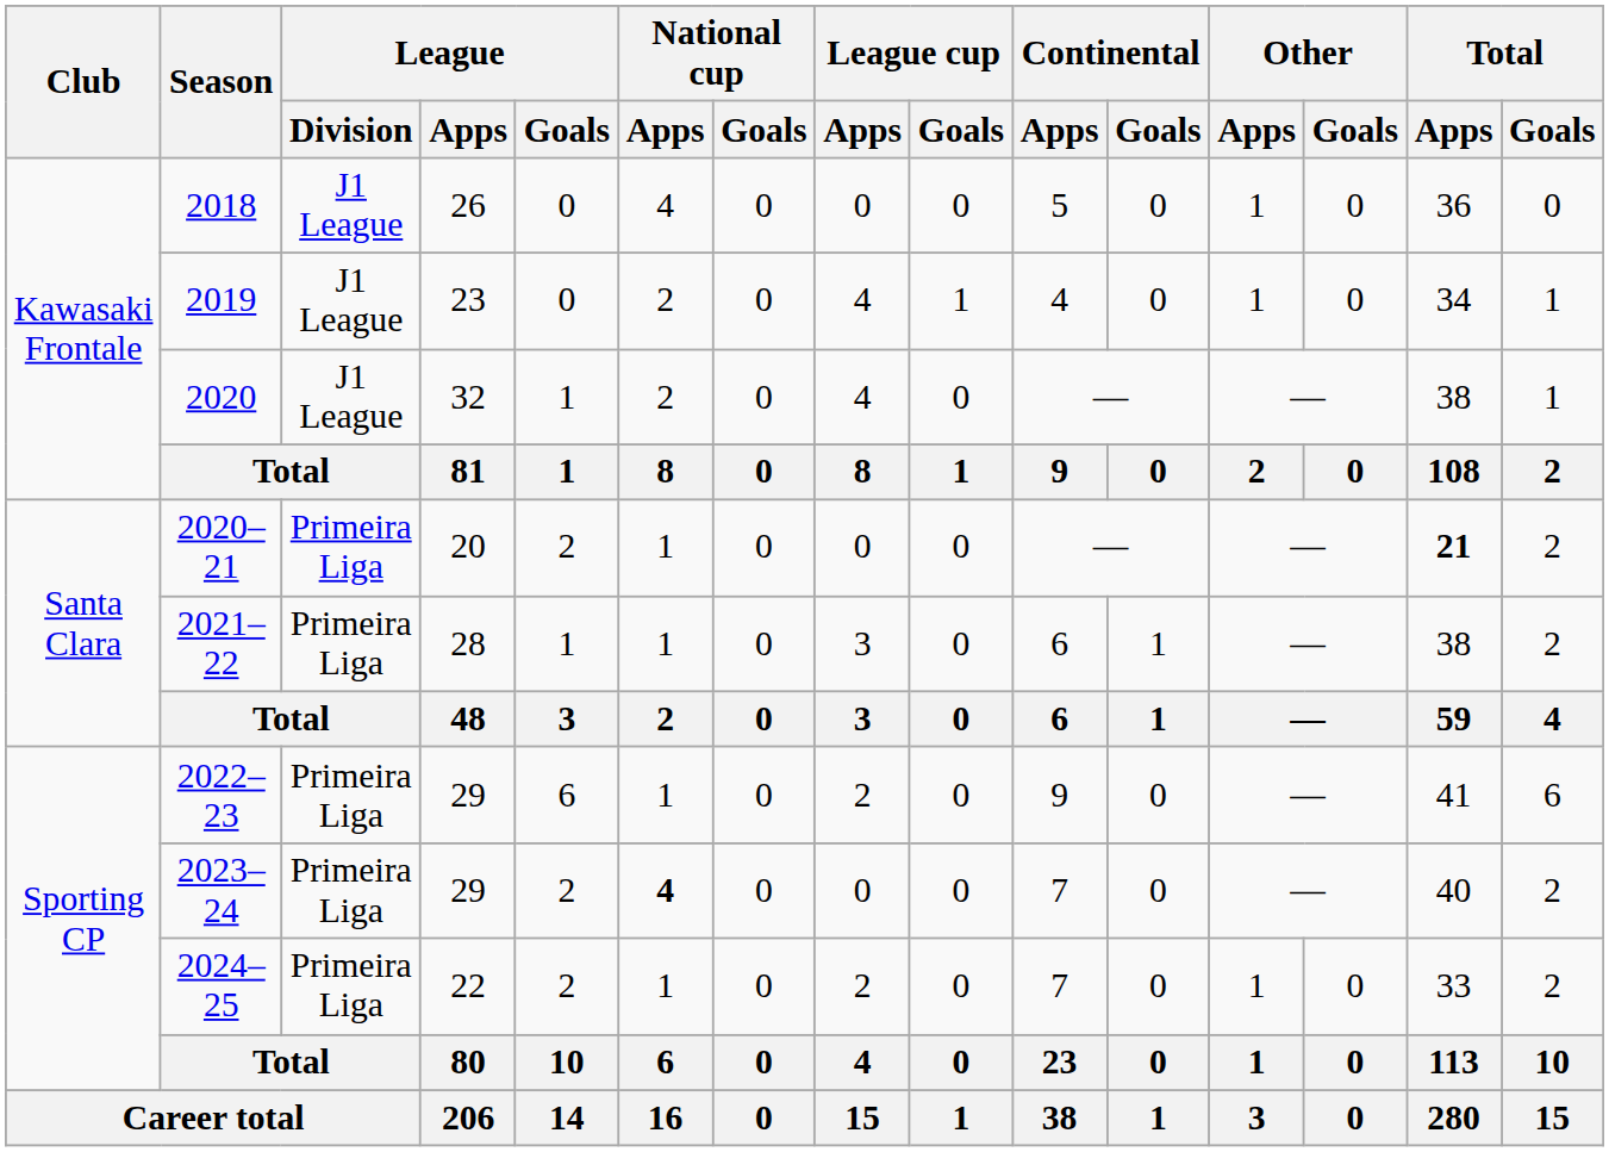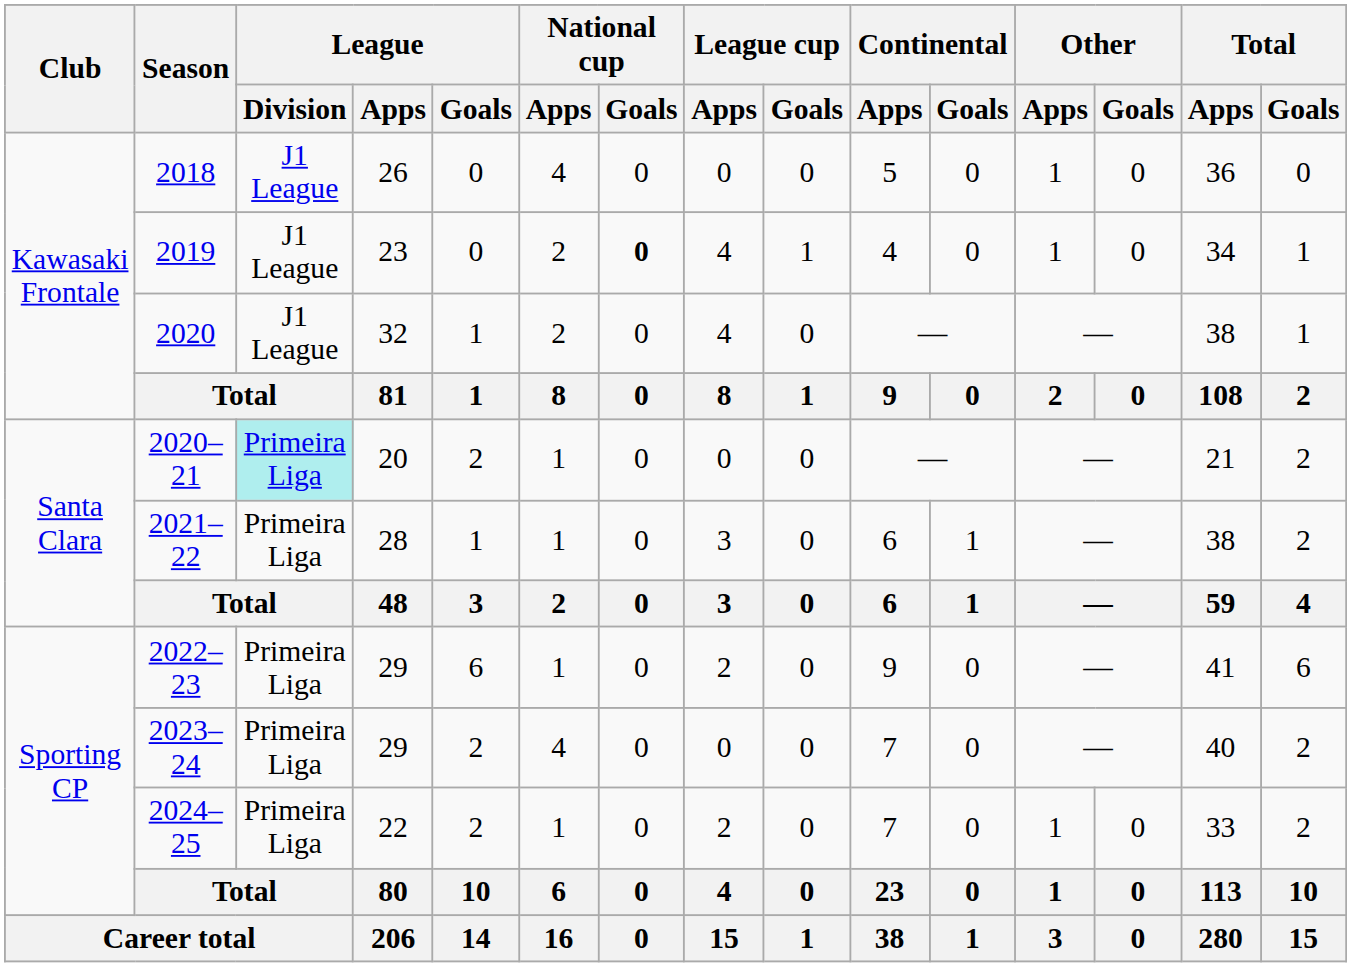2019 | National cup / Goals: normal -> bold
2020–21 | League / Division: no background -> paleturquoise background
2020–21 | Total / Apps: bold -> normal
2023–24 | National cup / Apps: bold -> normal
